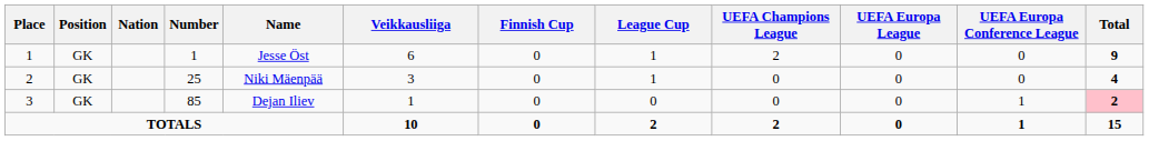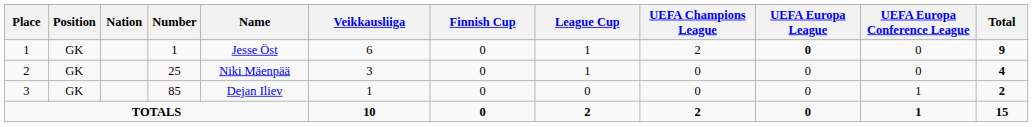row 2 | UEFA Europa League: normal -> bold
row 4 | Total: pink background -> no background
